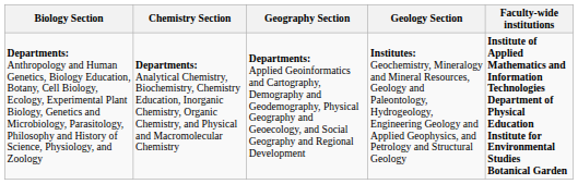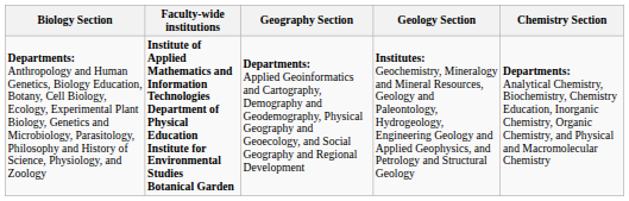columns swapped: Chemistry Section <-> Faculty-wide institutions
